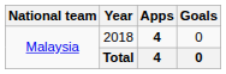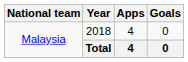Malaysia / 2018 | Apps: bold -> normal
